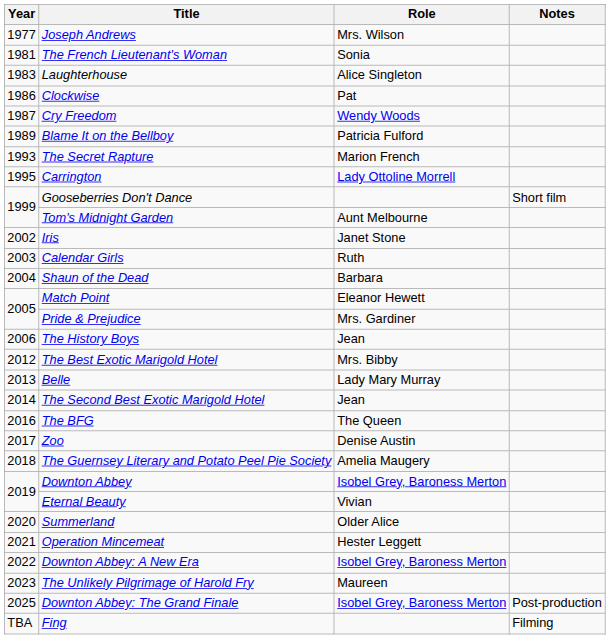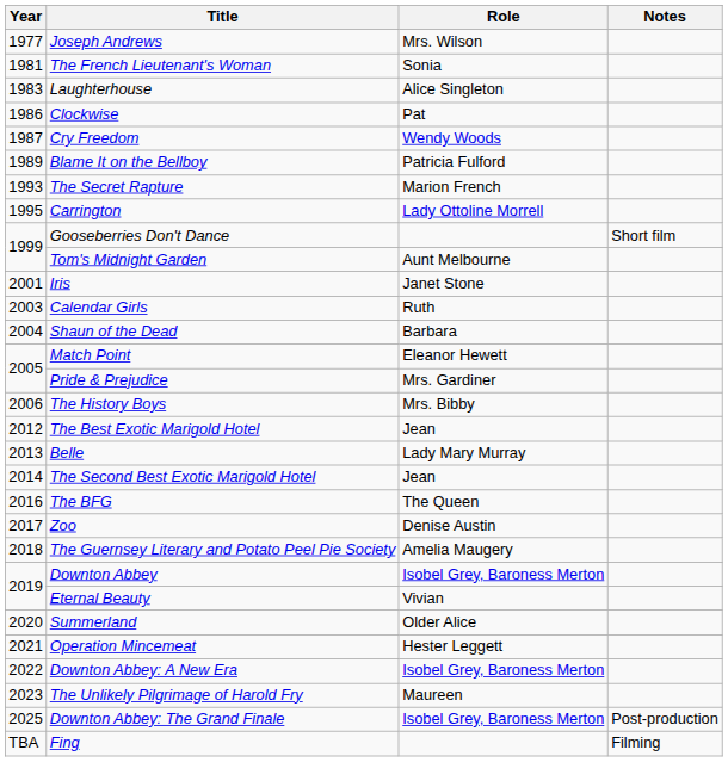Iris | Year: 2002 -> 2001
The History Boys | Role: Jean -> Mrs. Bibby
The Best Exotic Marigold Hotel | Role: Mrs. Bibby -> Jean
